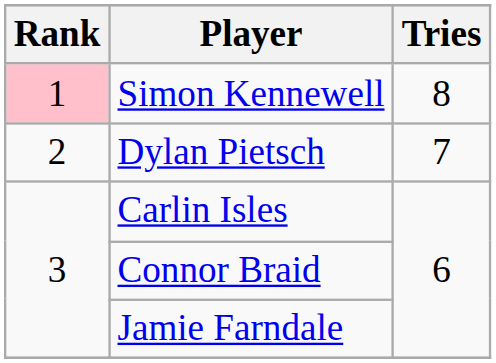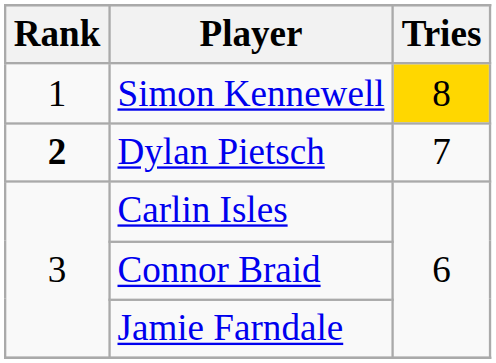Simon Kennewell | Rank: pink background -> no background
Simon Kennewell | Tries: no background -> gold background
Dylan Pietsch | Rank: normal -> bold
